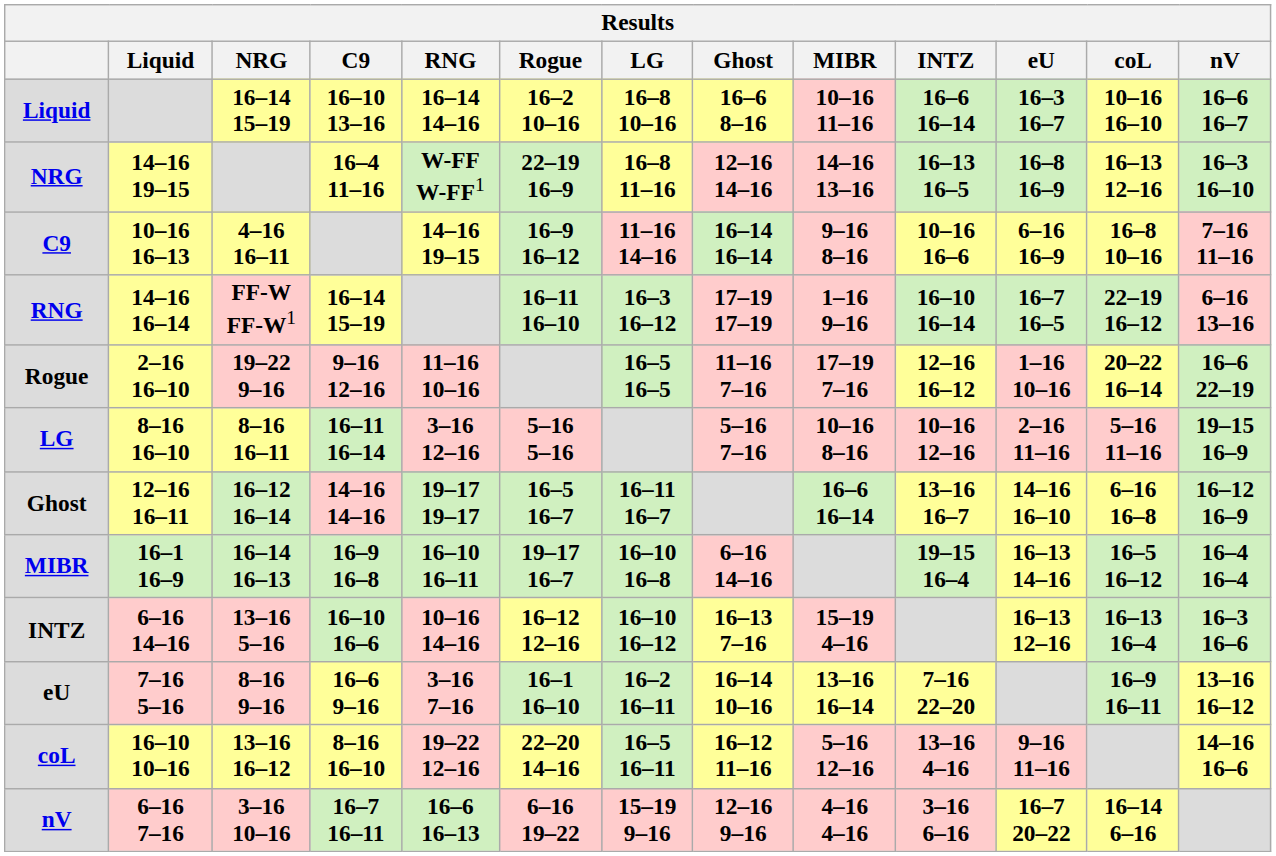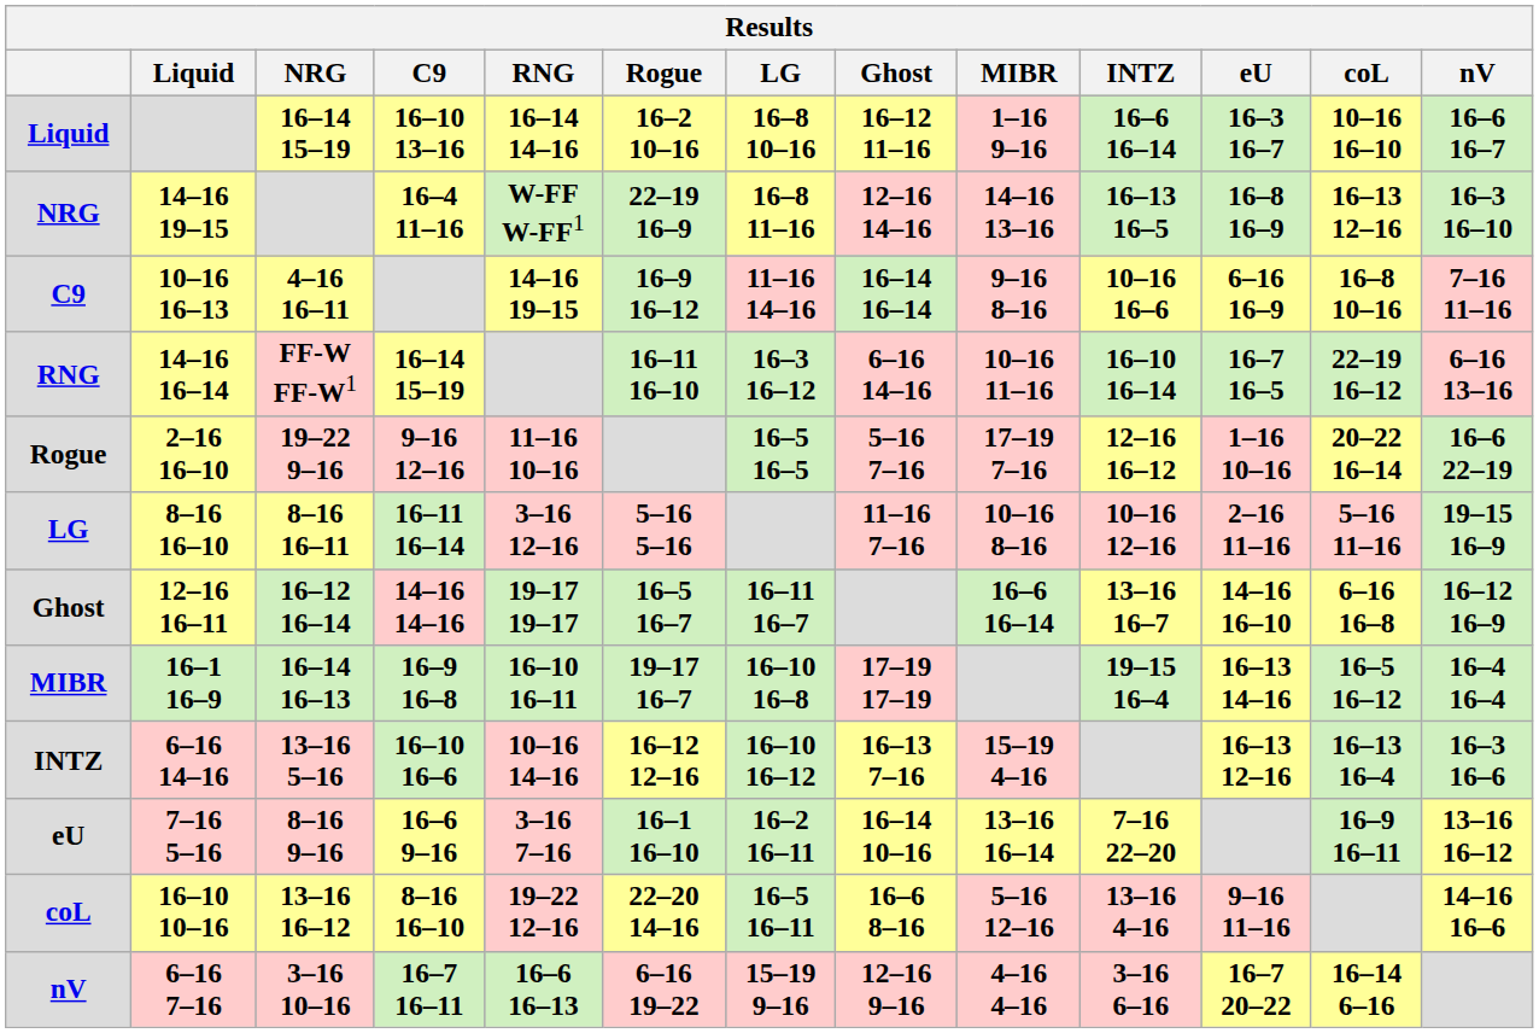row 3 | Ghost: 16–6 8–16 -> 16–12 11–16
row 3 | MIBR: 10–16 11–16 -> 1–16 9–16
row 6 | Ghost: 17–19 17–19 -> 6–16 14–16
row 6 | MIBR: 1–16 9–16 -> 10–16 11–16
row 7 | Ghost: 11–16 7–16 -> 5–16 7–16
row 8 | Ghost: 5–16 7–16 -> 11–16 7–16
row 10 | Ghost: 6–16 14–16 -> 17–19 17–19
row 13 | Ghost: 16–12 11–16 -> 16–6 8–16
